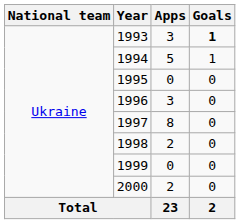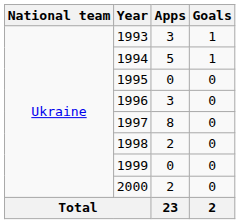1993 | Goals: bold -> normal
